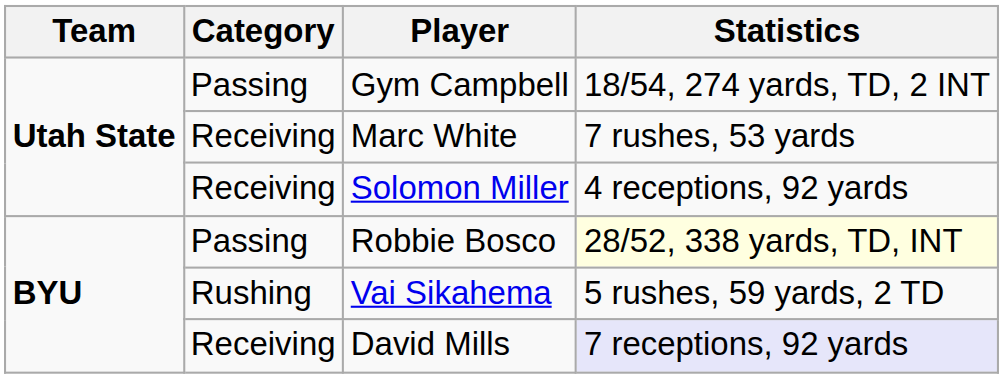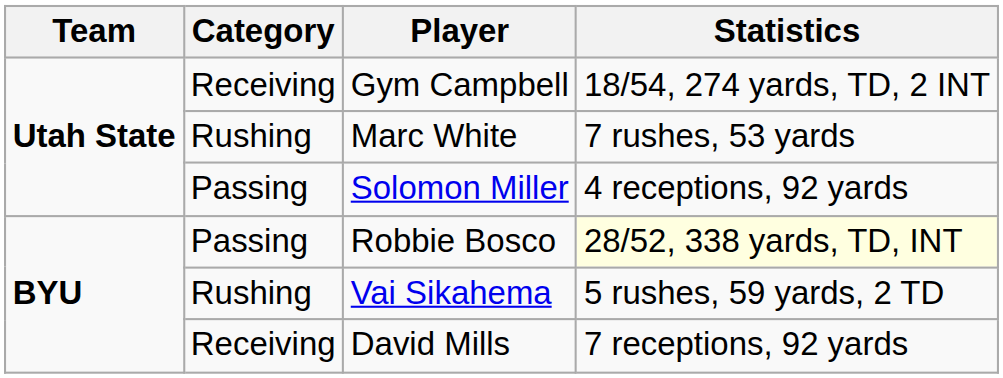Gym Campbell | Category: Passing -> Receiving
Marc White | Category: Receiving -> Rushing
Solomon Miller | Category: Receiving -> Passing
David Mills | Statistics: lavender background -> no background
